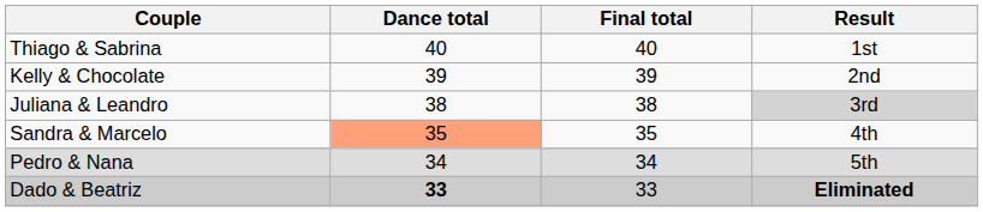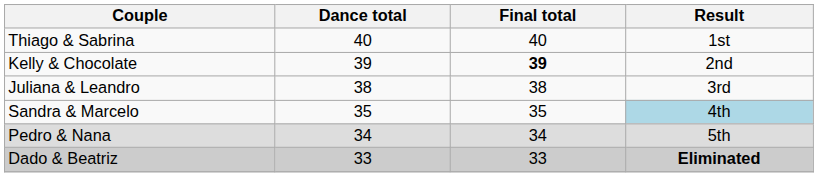Kelly & Chocolate | Final total: normal -> bold
Juliana & Leandro | Result: lightgrey background -> no background
Sandra & Marcelo | Dance total: lightsalmon background -> no background
Sandra & Marcelo | Result: no background -> lightblue background
Dado & Beatriz | Dance total: bold -> normal
